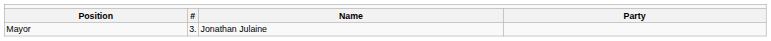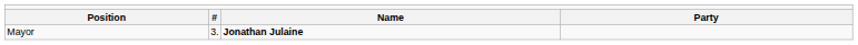Mayor | column 3: normal -> bold
